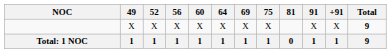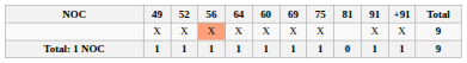columns swapped: 60 <-> 64
row 2 | 56: no background -> lightsalmon background
